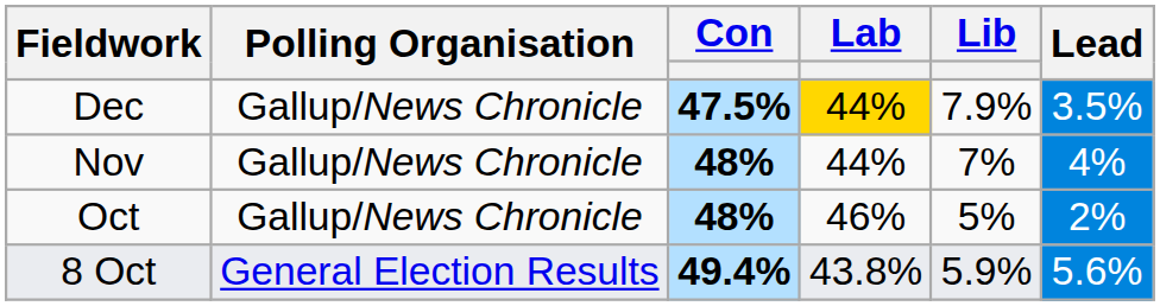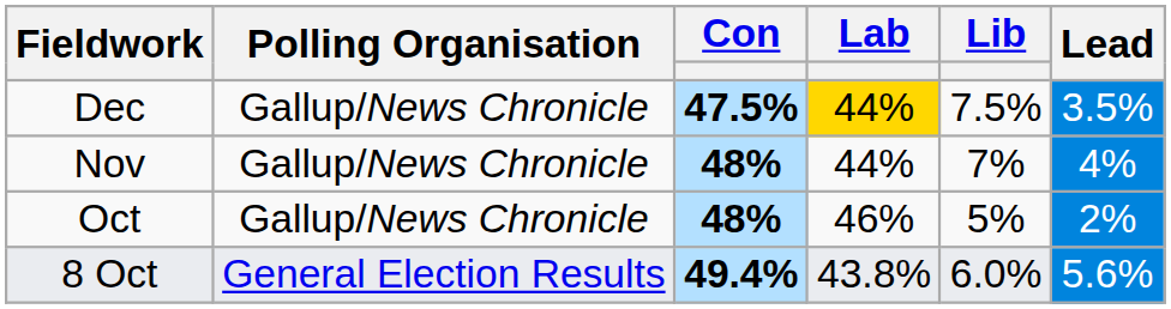Dec | Lib: 7.9% -> 7.5%
8 Oct | Lib: 5.9% -> 6.0%
